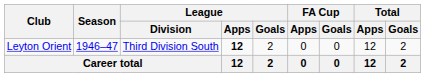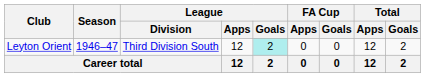Leyton Orient | League / Apps: bold -> normal
Leyton Orient | League / Goals: no background -> paleturquoise background
